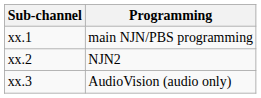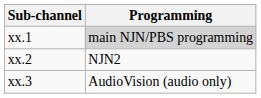xx.1 | Programming: no background -> lightgrey background
